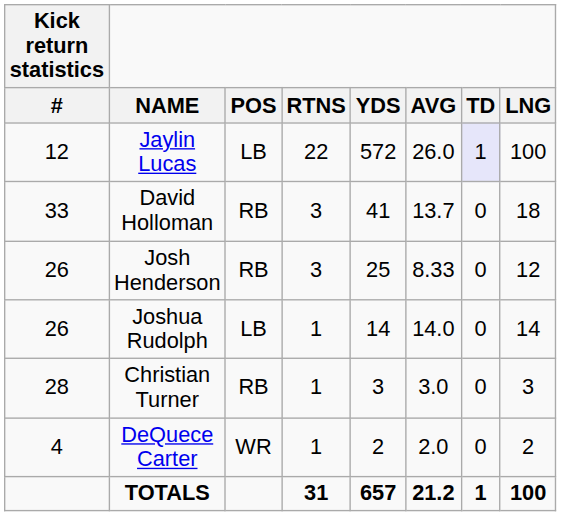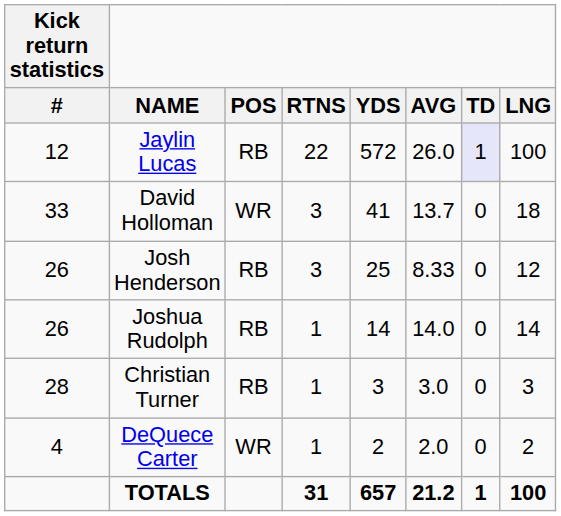Jaylin Lucas | POS: LB -> RB
David Holloman | POS: RB -> WR
Joshua Rudolph | POS: LB -> RB
